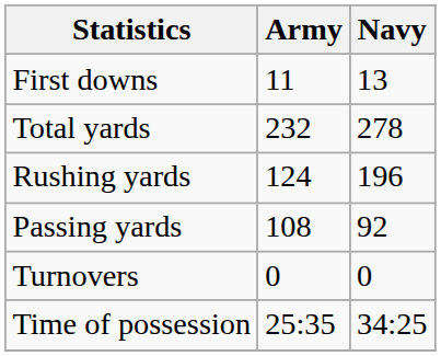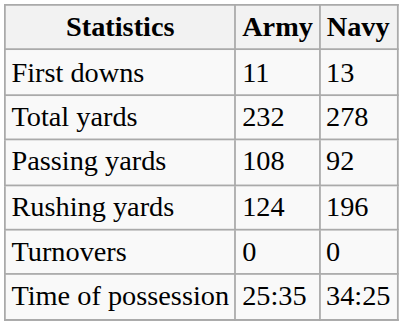rows swapped: Rushing yards <-> Passing yards
